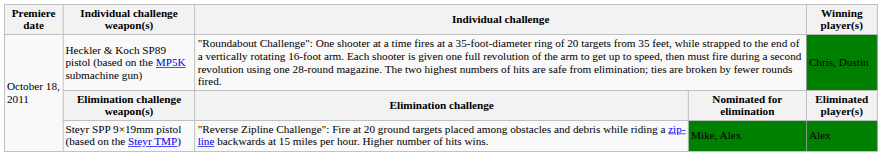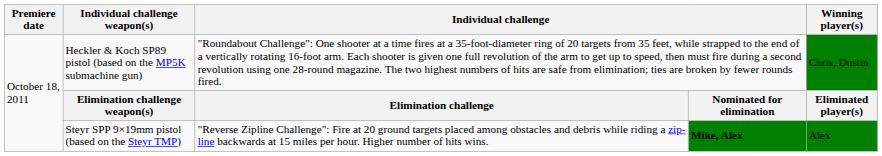Steyr SPP 9×19mm pistol (based on the Steyr TMP) | column 4: normal -> bold
